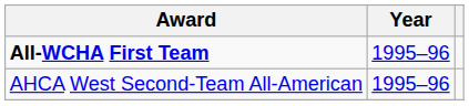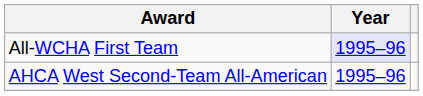row 2 | Award: bold -> normal
row 2 | Year: no background -> lavender background
